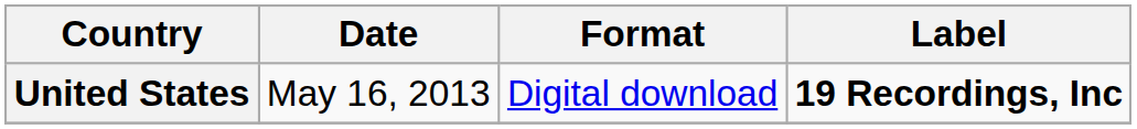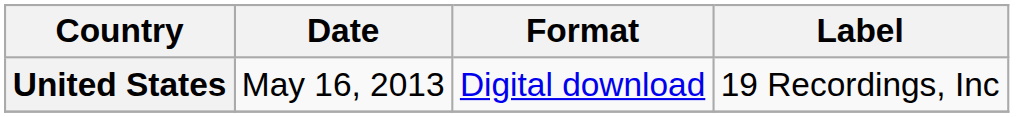United States | Label: bold -> normal
